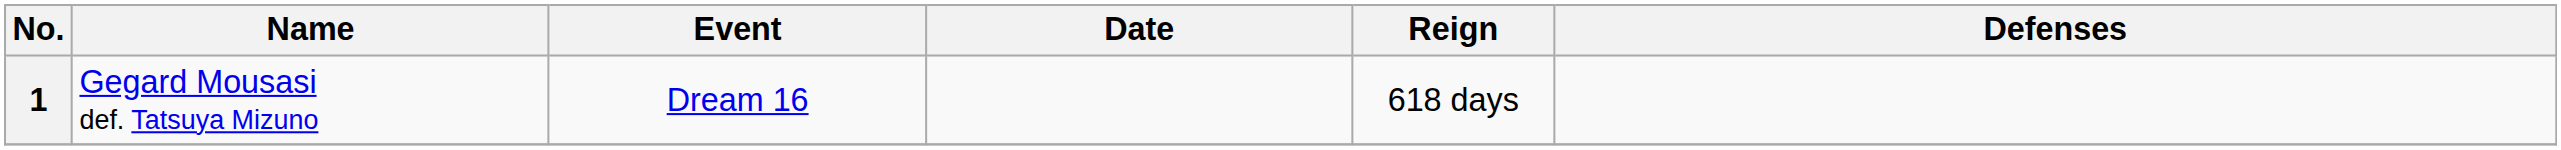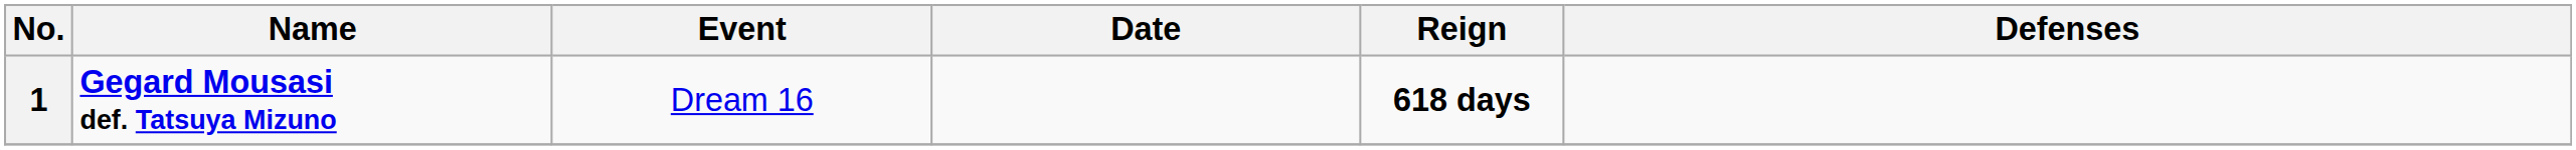1 | Name: normal -> bold
1 | Reign: normal -> bold
